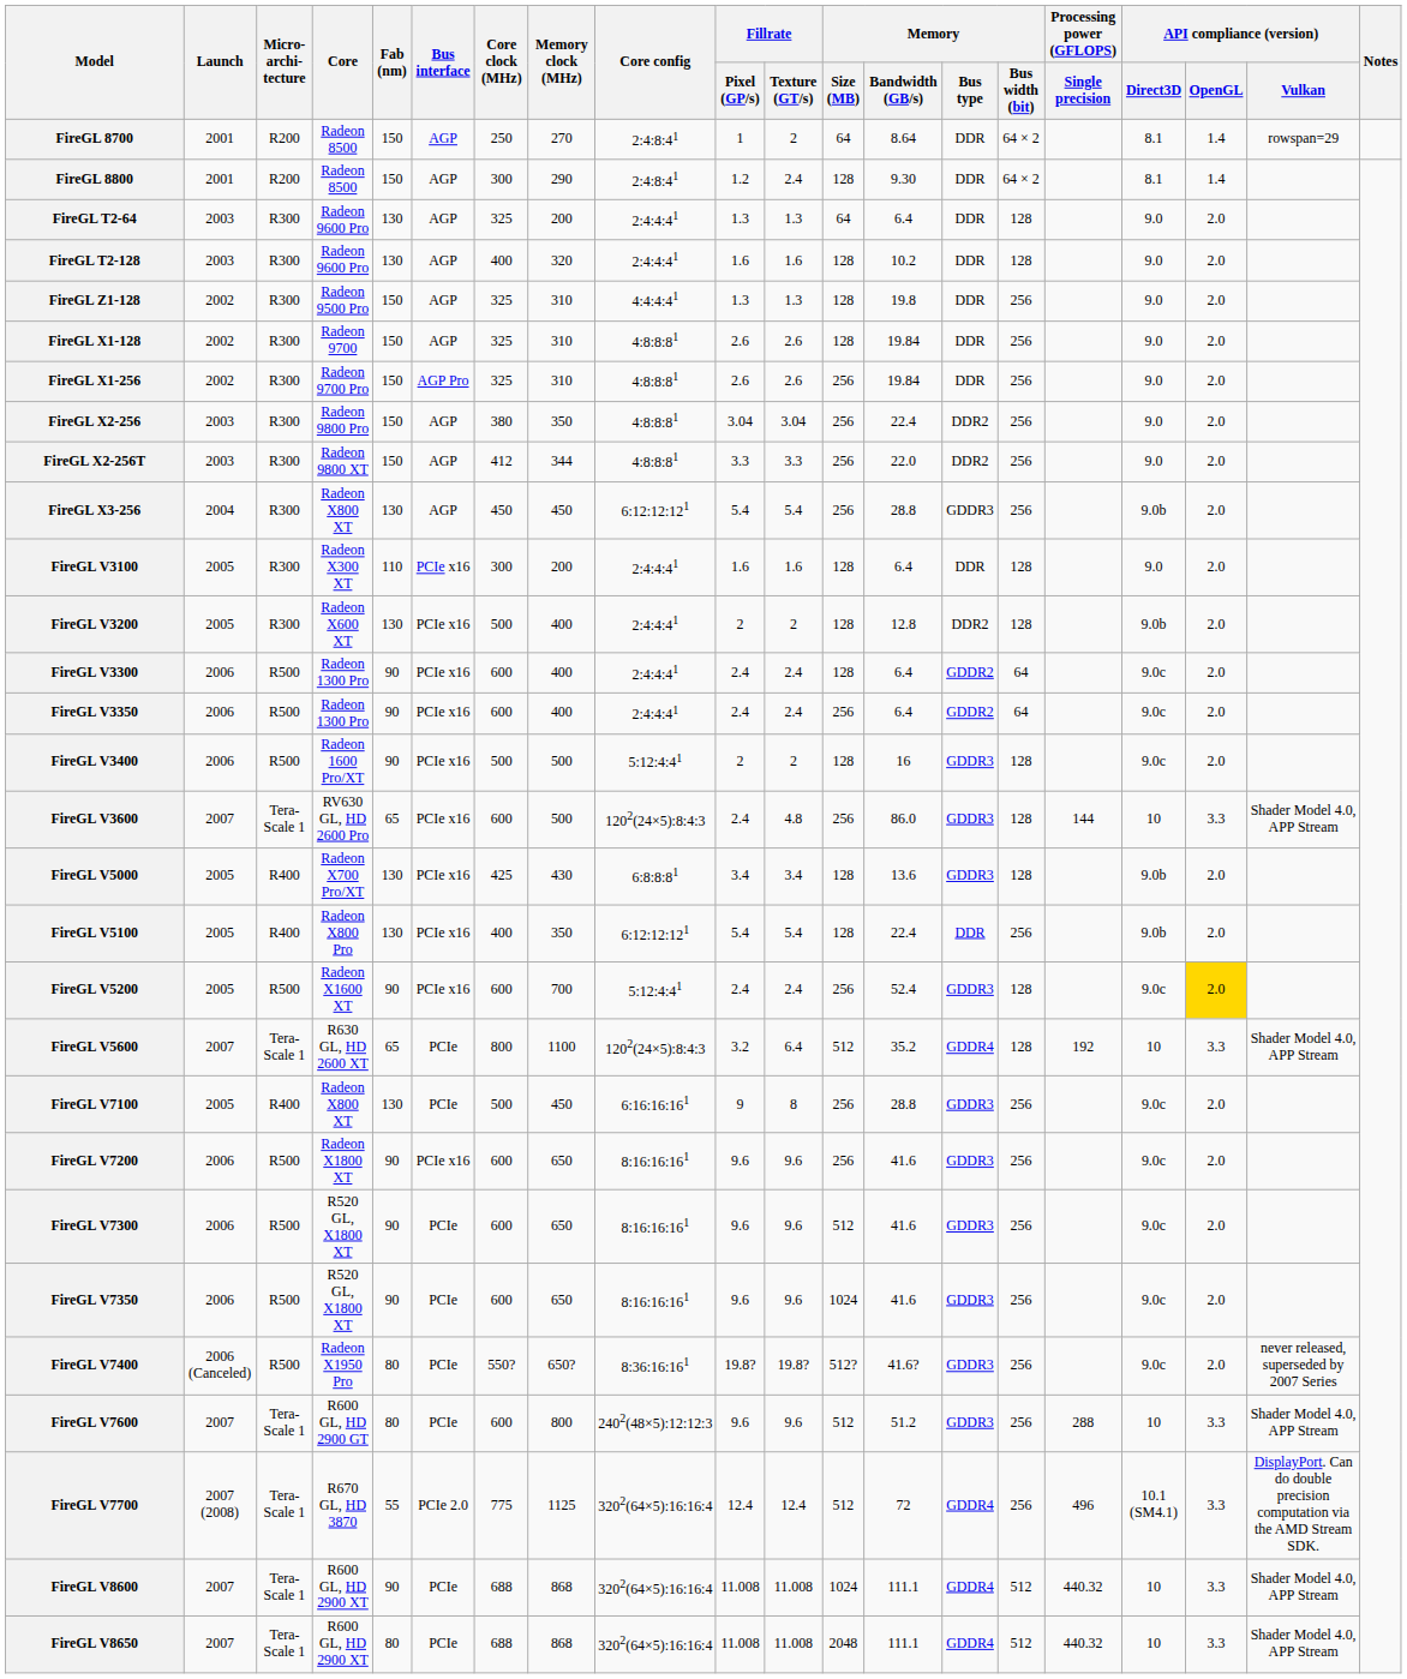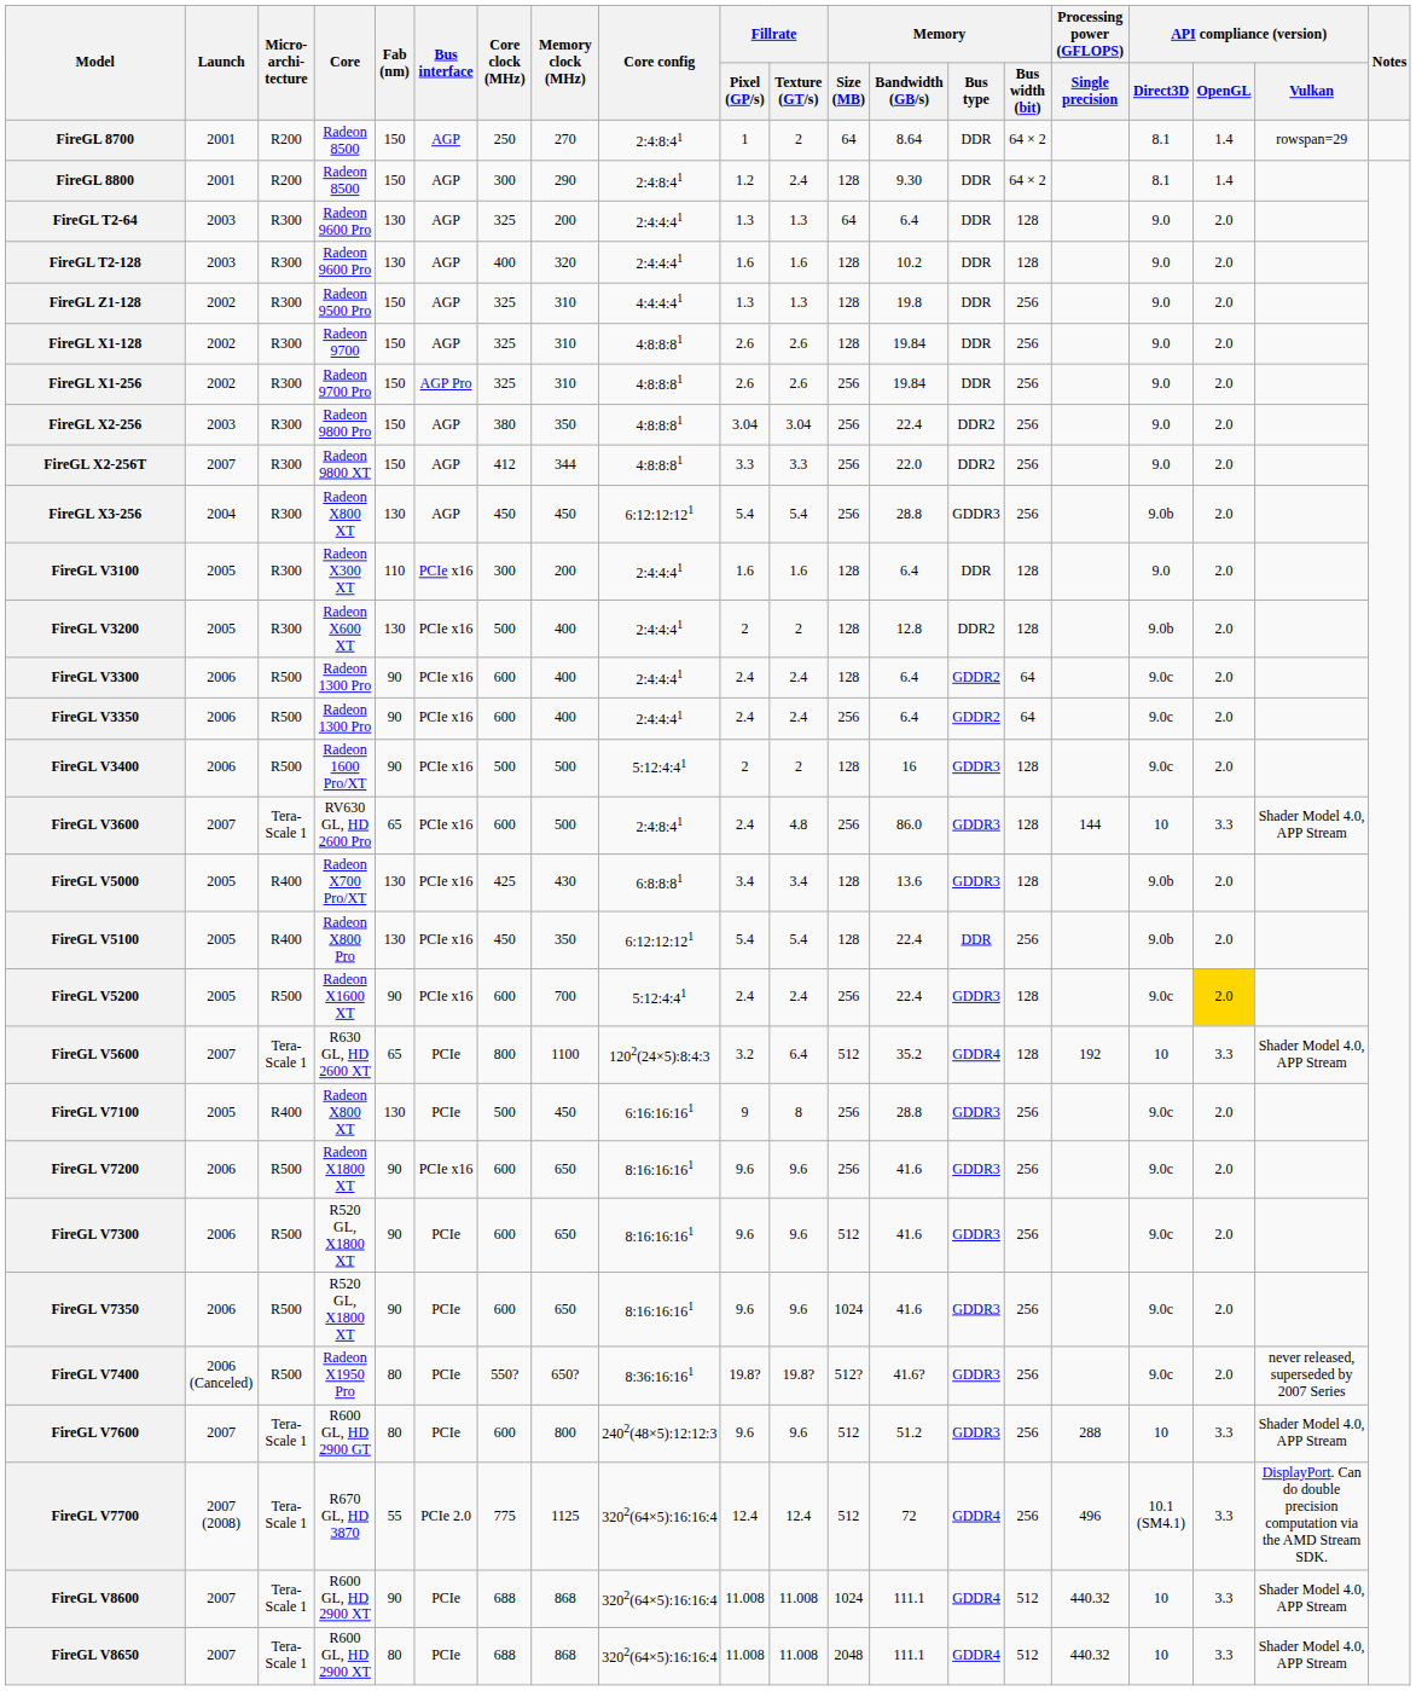FireGL X2-256T | Launch: 2003 -> 2007
FireGL V3600 | Core config: 1202(24×5):8:4:3 -> 2:4:8:41
FireGL V5100 | Core clock (MHz): 400 -> 450
FireGL V5200 | Memory / Bandwidth (GB/s): 52.4 -> 22.4
